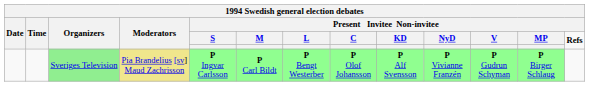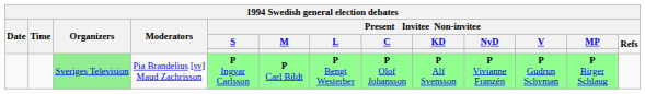row 5 | Moderators: khaki background -> no background
